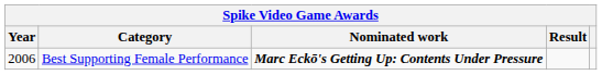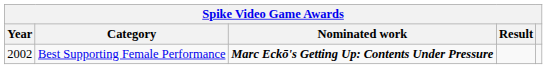Best Supporting Female Performance | Year: 2006 -> 2002
